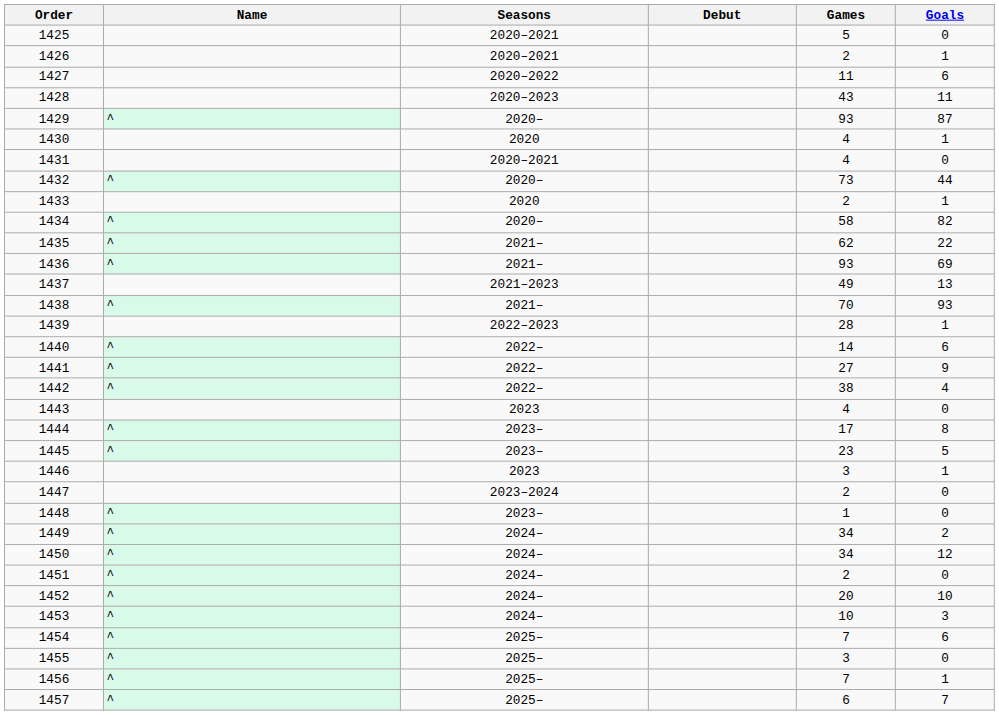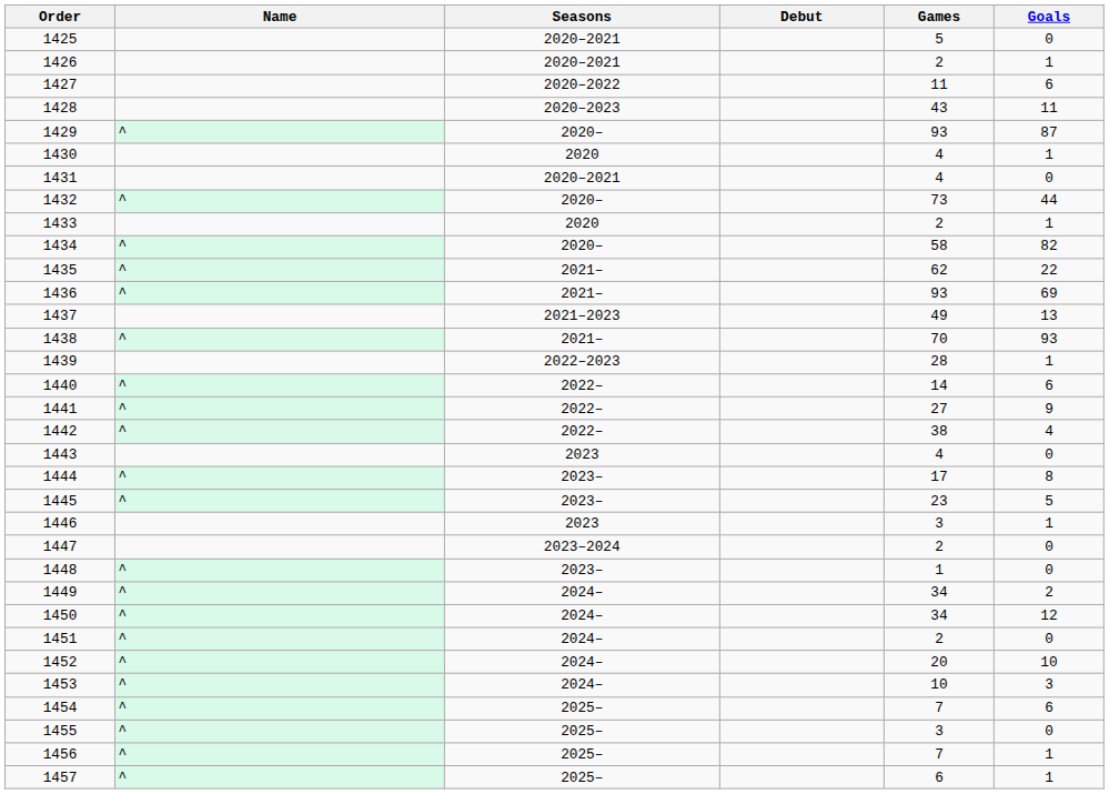1457 | Goals: 7 -> 1
